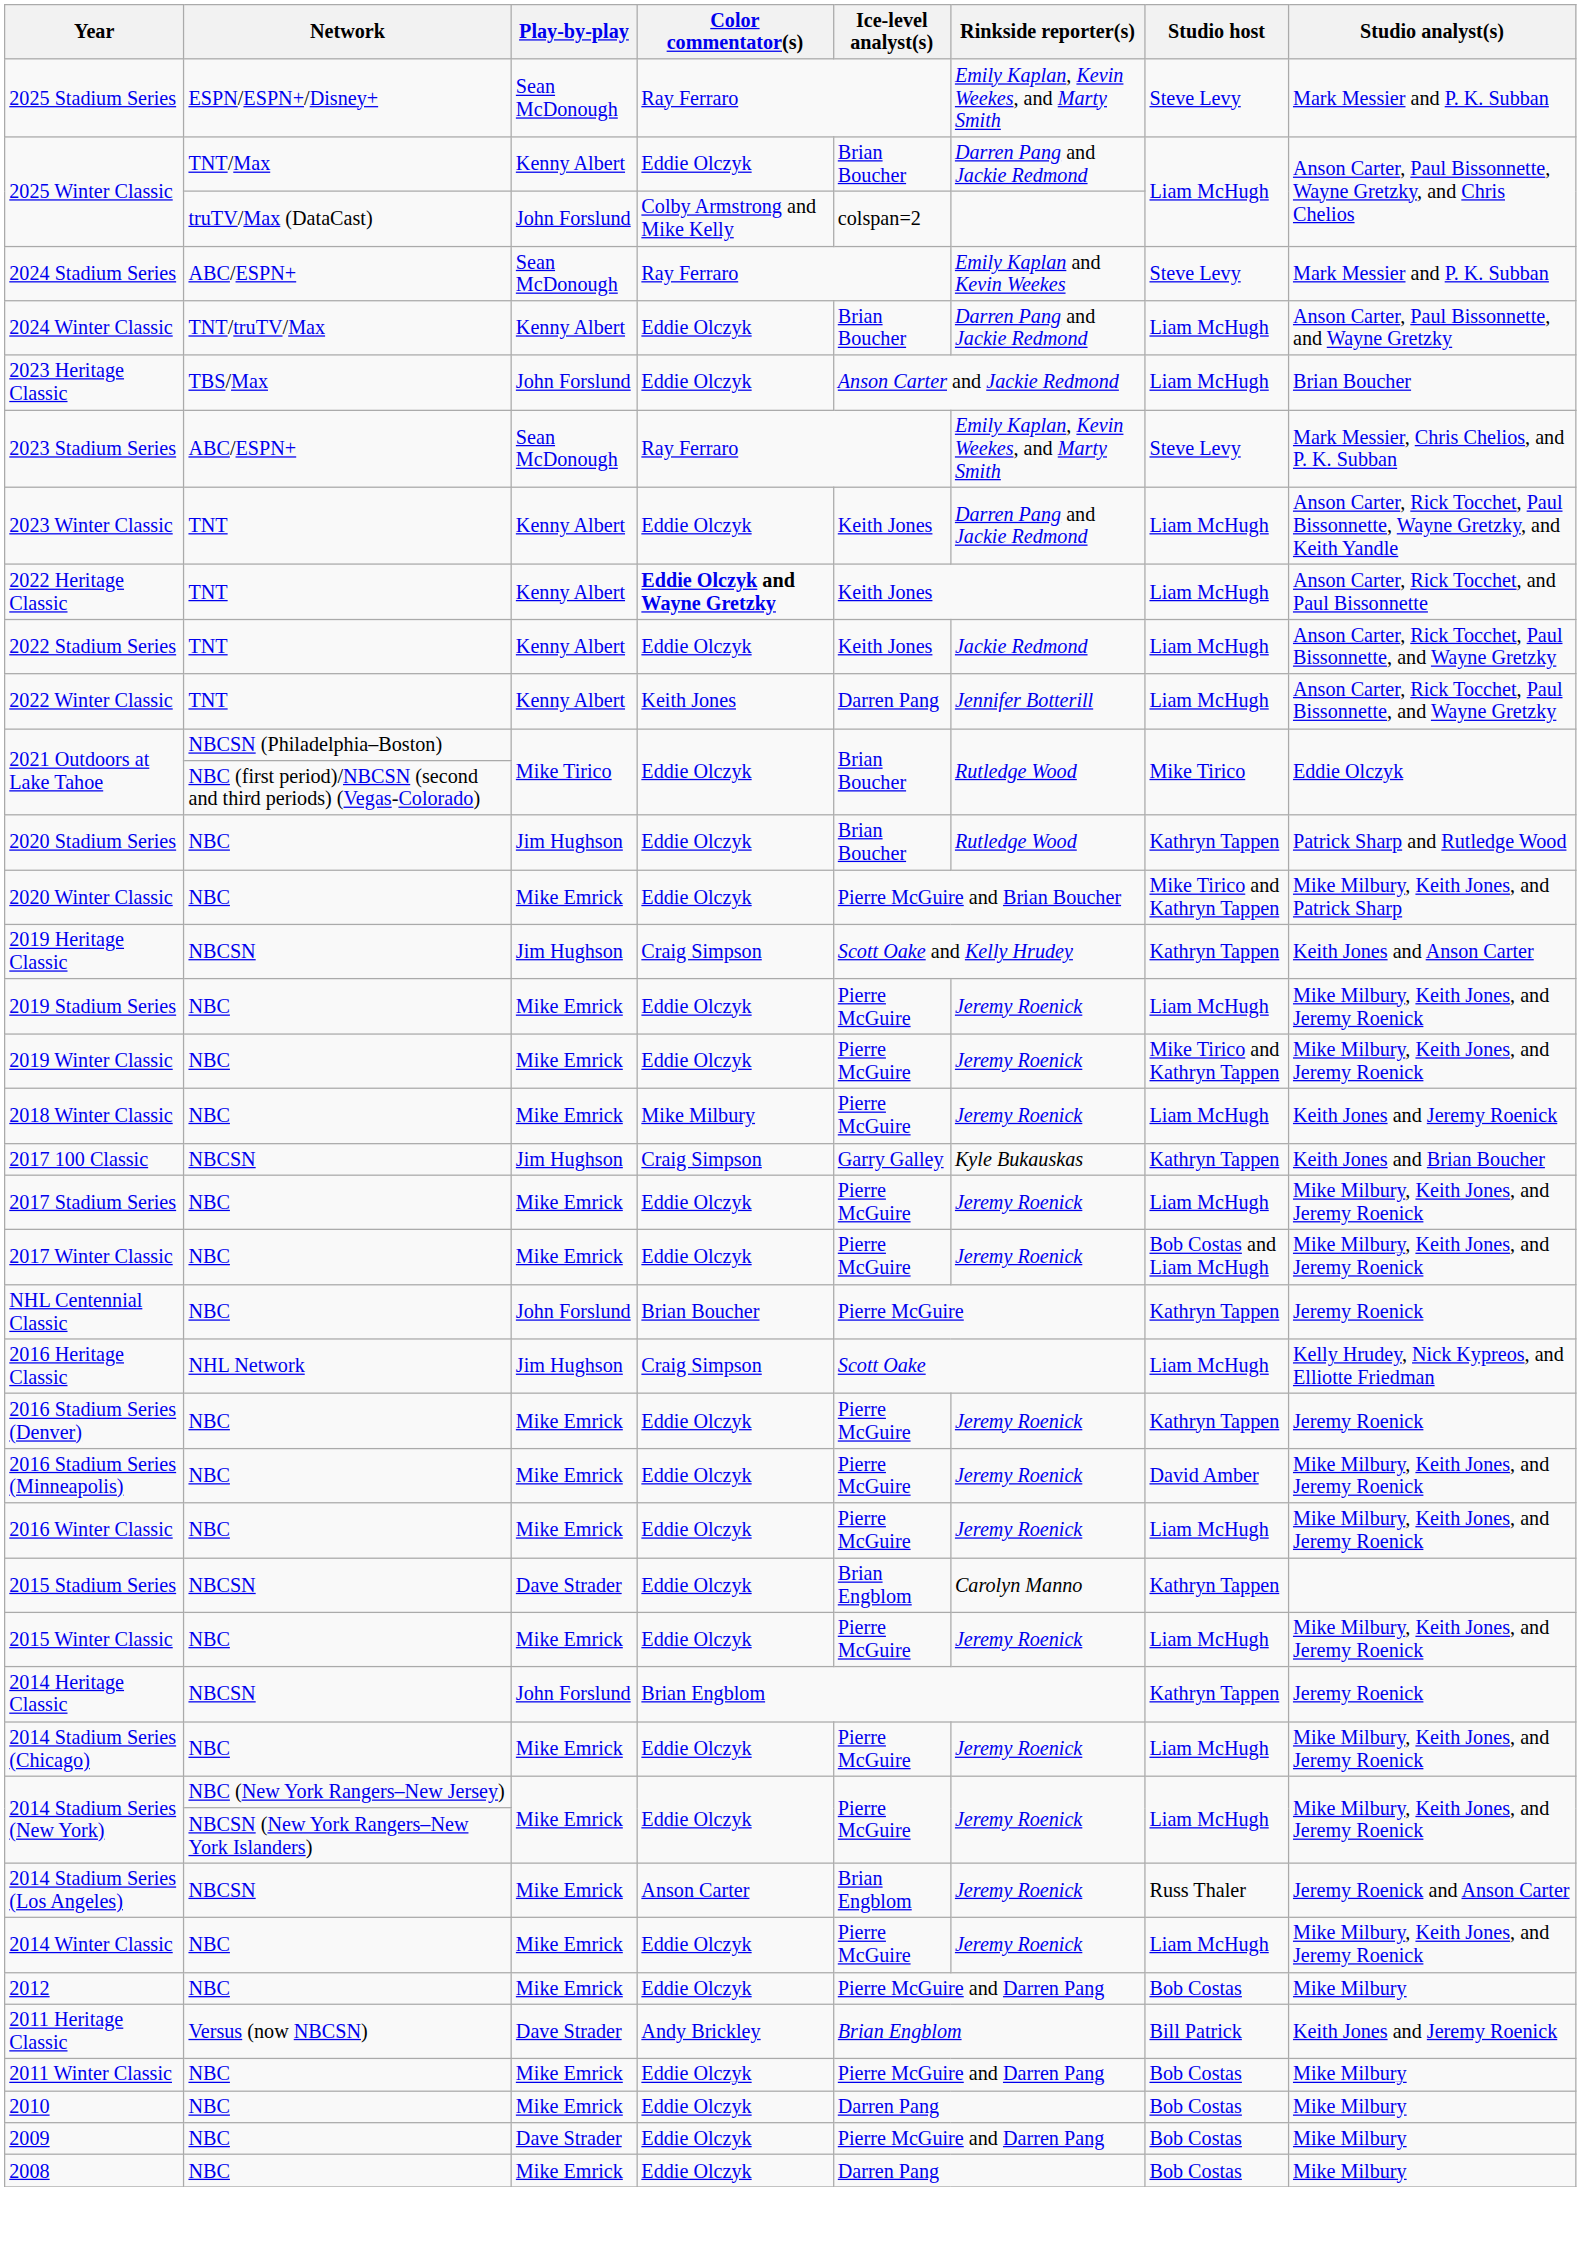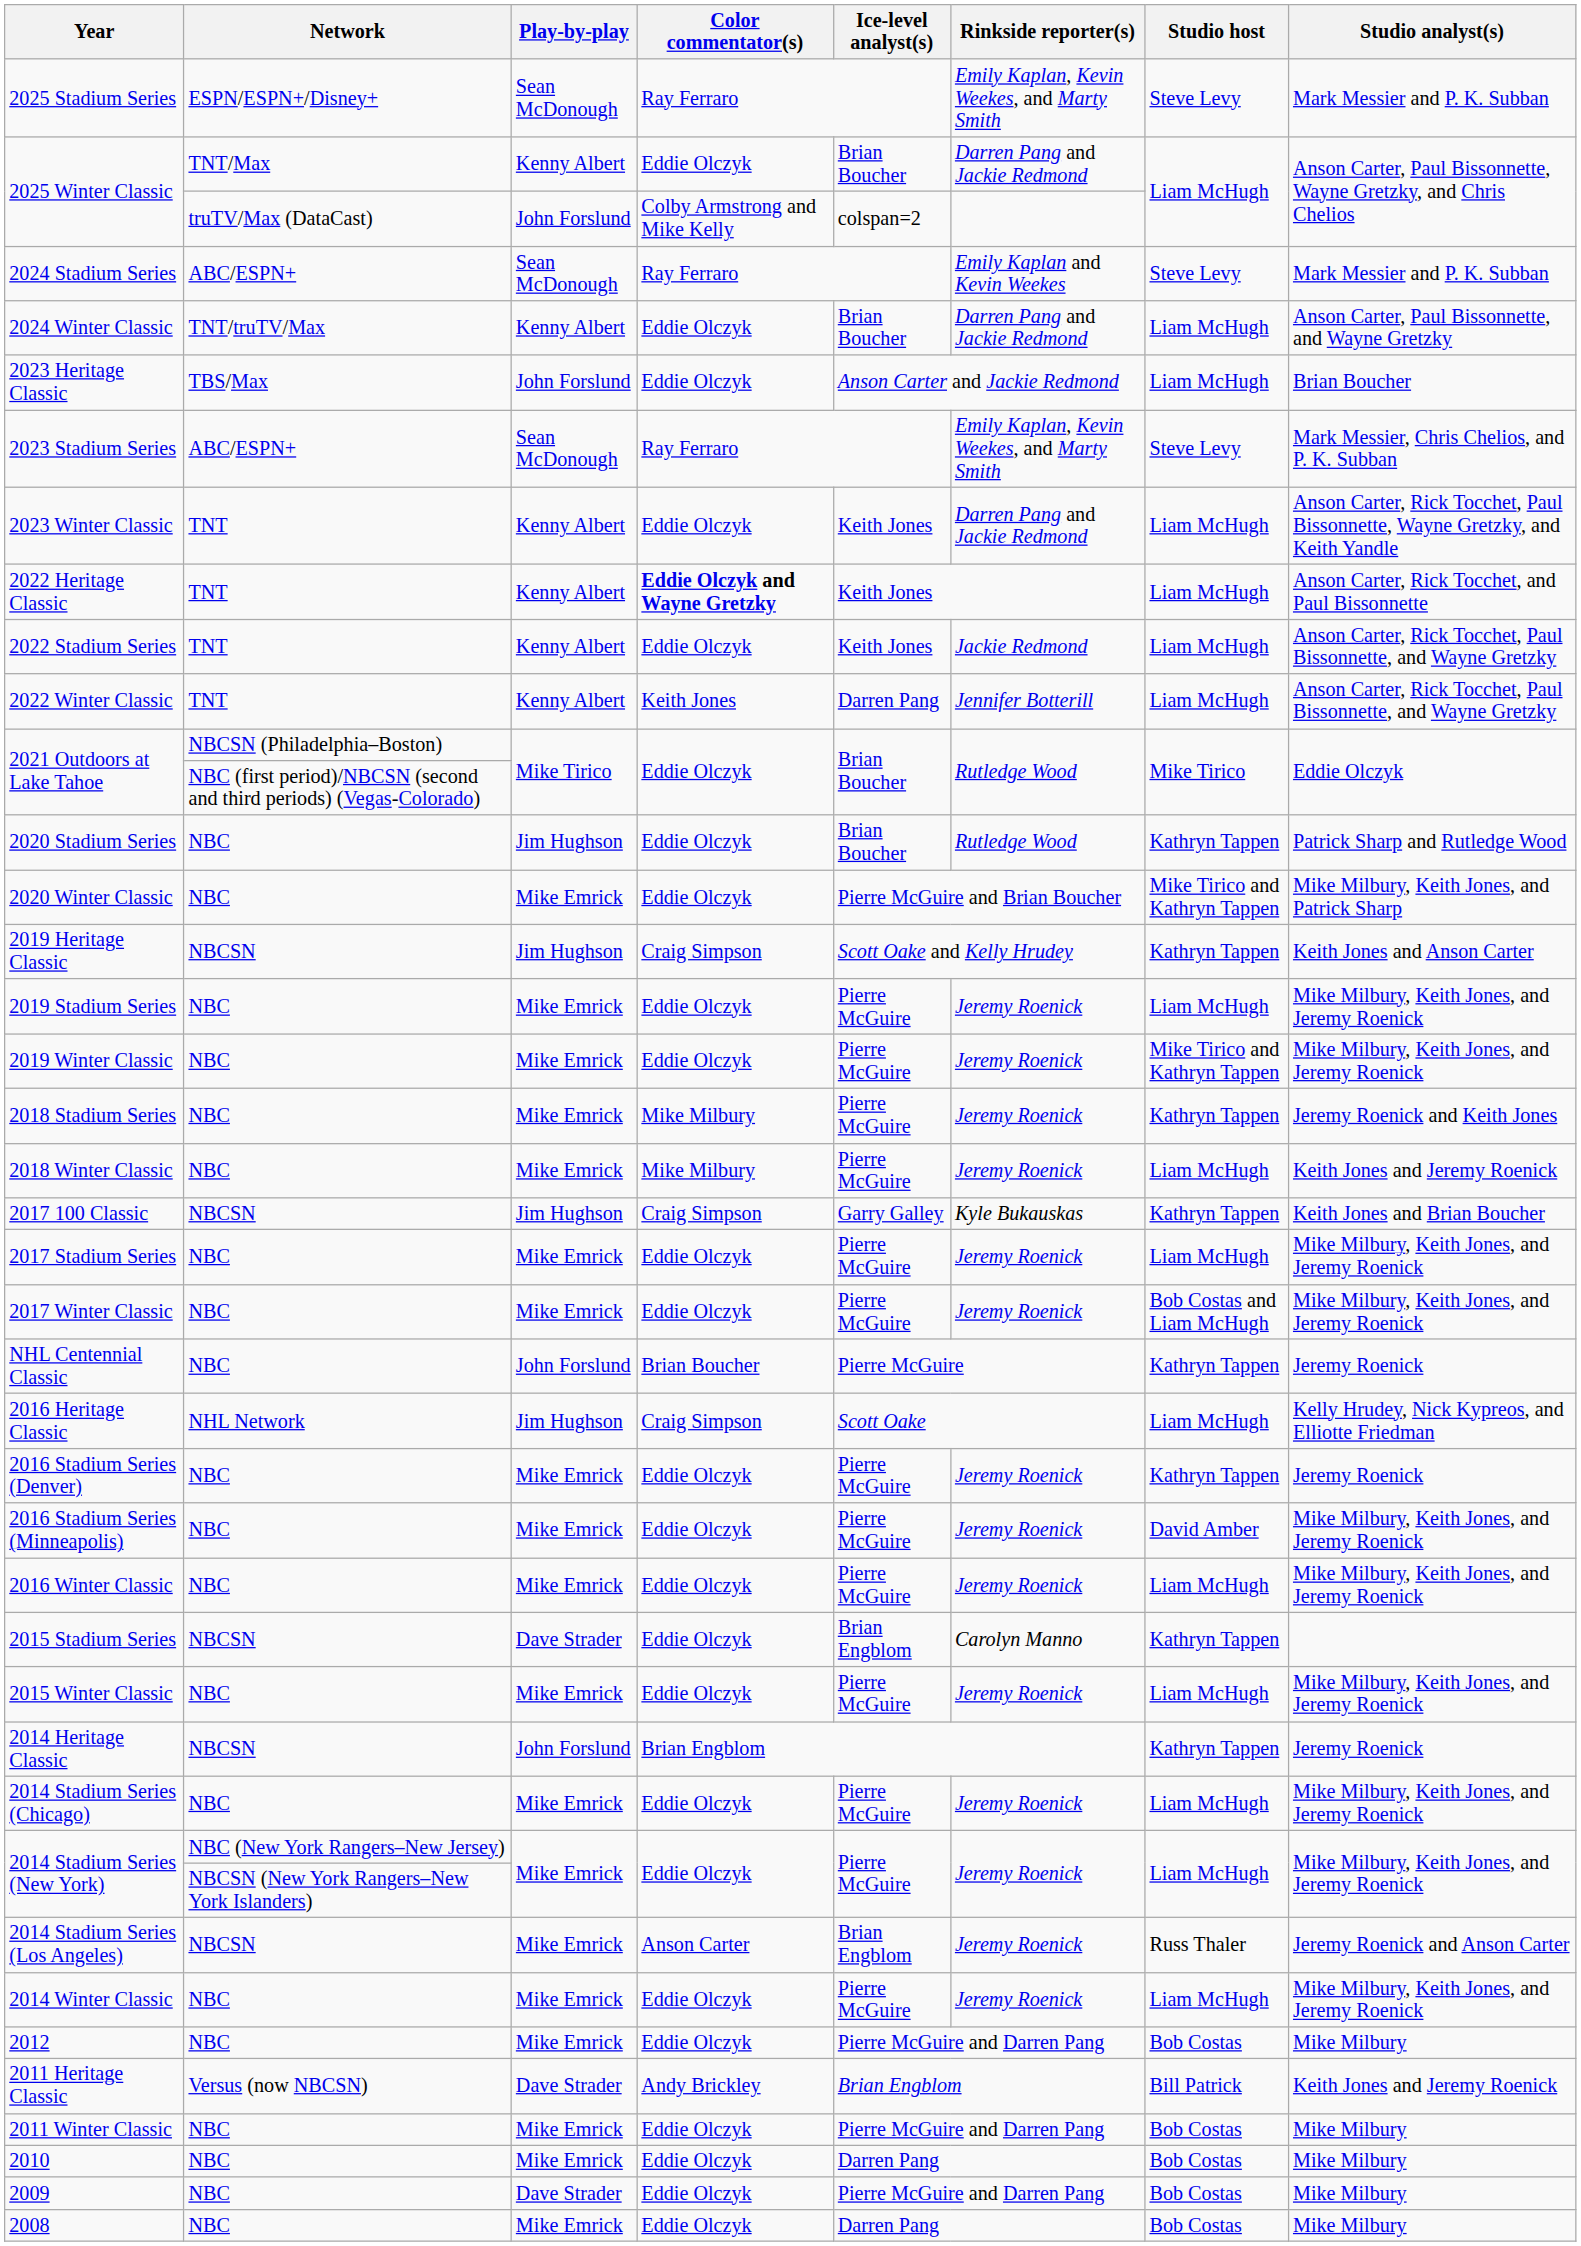+ row: 2018 Stadium Series | NBC | Mike Emrick | Mike Milbury | Pierre McGuire | Jeremy Roenick | Kathryn Tappen | Jeremy Roenick and Keith Jones
